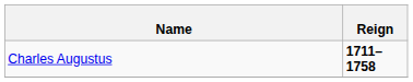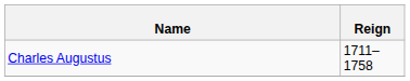Charles Augustus | Reign: bold -> normal
